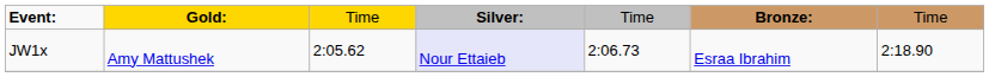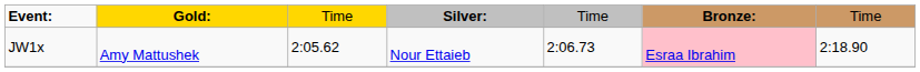JW1x | column 4: lavender background -> no background
JW1x | column 6: no background -> pink background
